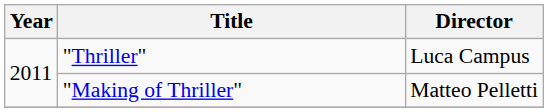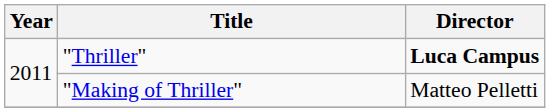"Thriller" | Director: normal -> bold
